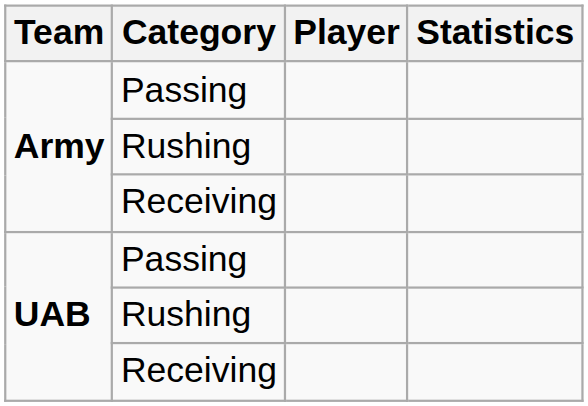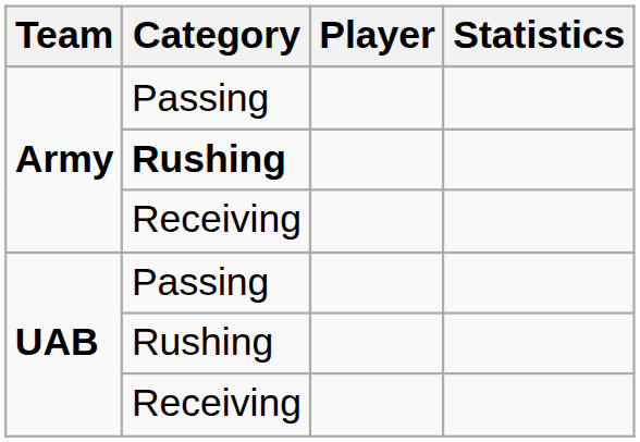Army / Rushing | Category: normal -> bold
